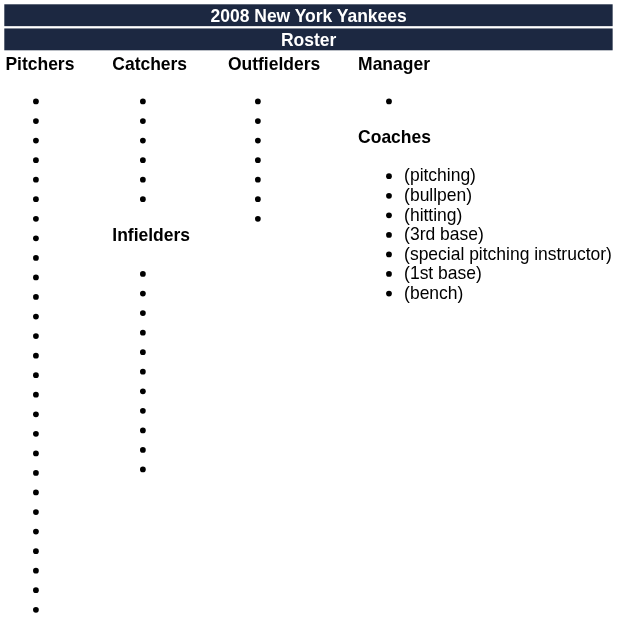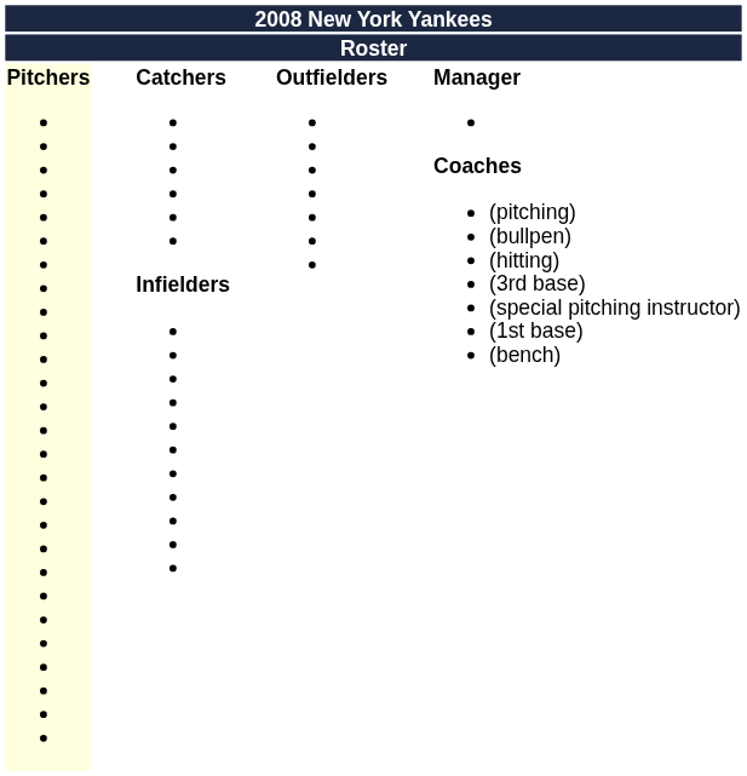Pitchers | column 1: no background -> lightyellow background
